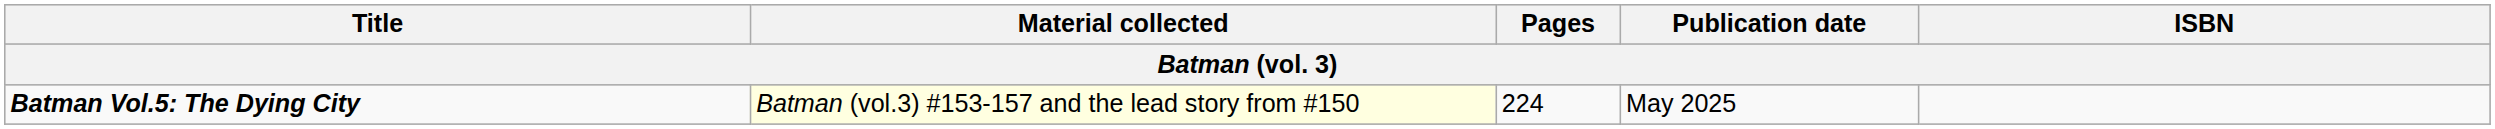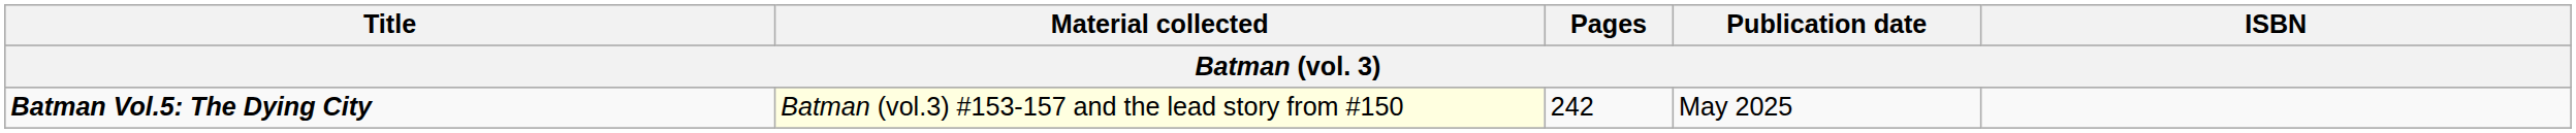Batman Vol.5: The Dying City | Pages: 224 -> 242
